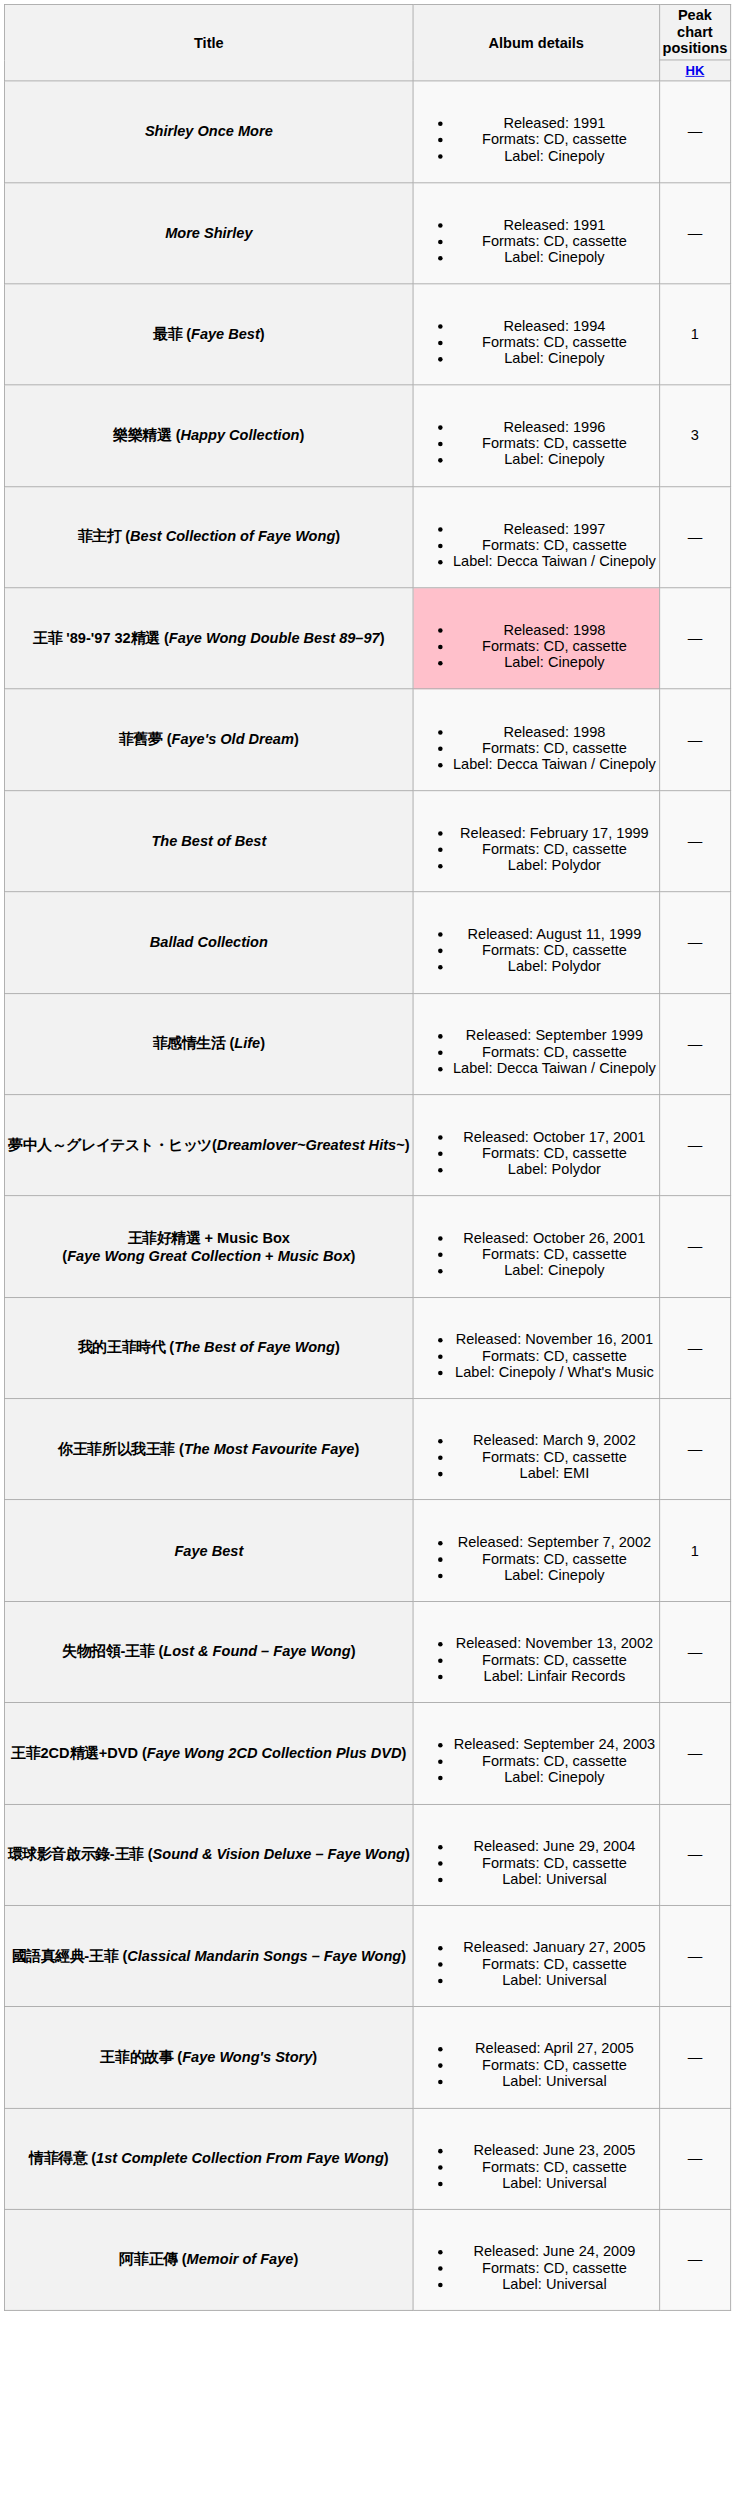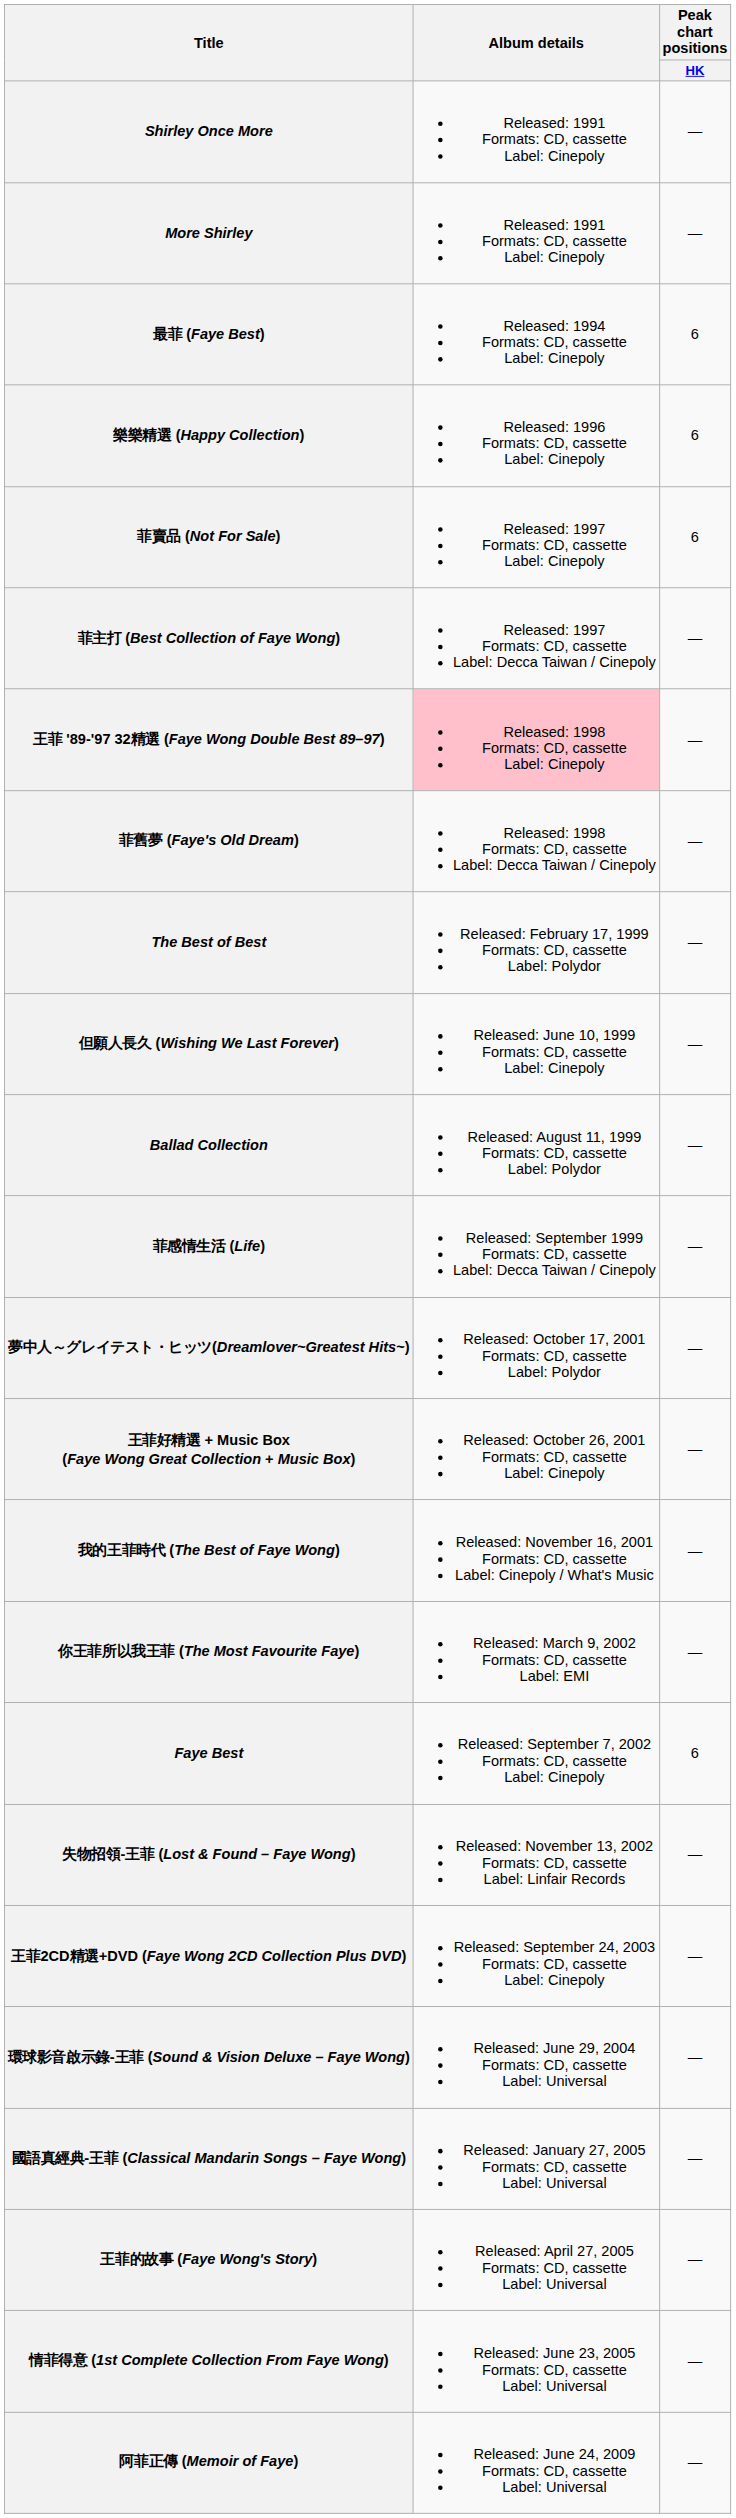最菲 (Faye Best) | Peak chart positions / HK: 1 -> 6
樂樂精選 (Happy Collection) | Peak chart positions / HK: 3 -> 6
+ row: 菲賣品 (Not For Sale) | Released: 1997 Formats: CD, cassette Label: Cinepoly | 6
+ row: 但願人長久 (Wishing We Last Forever) | Released: June 10, 1999 Formats: CD, cassette Label: Cinepoly | —
Faye Best | Peak chart positions / HK: 1 -> 6
